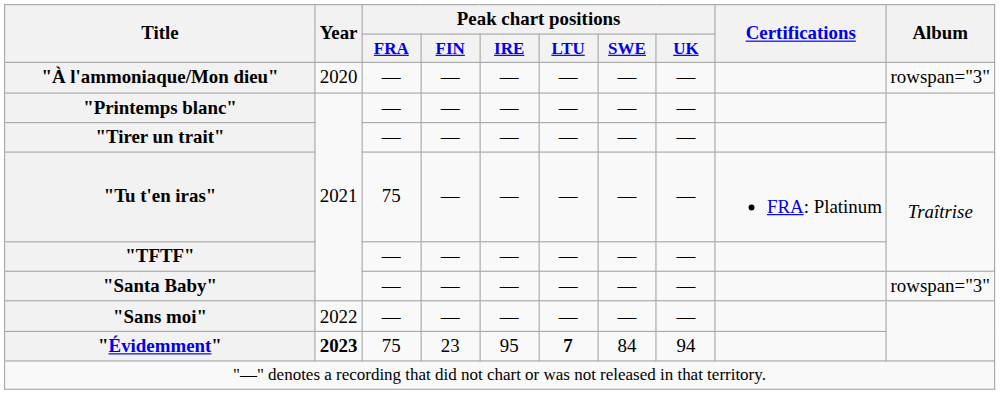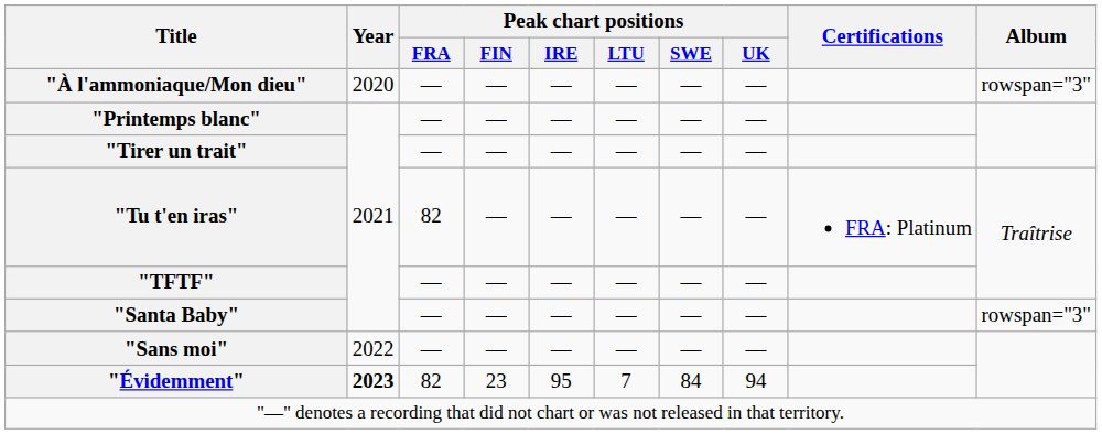"Tu t'en iras" | Peak chart positions / FRA: 75 -> 82
"Évidemment" | Peak chart positions / FRA: 75 -> 82
"Évidemment" | Peak chart positions / LTU: bold -> normal
